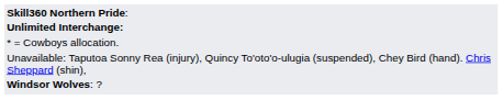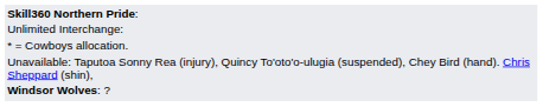row 2 | column 1: bold -> normal
